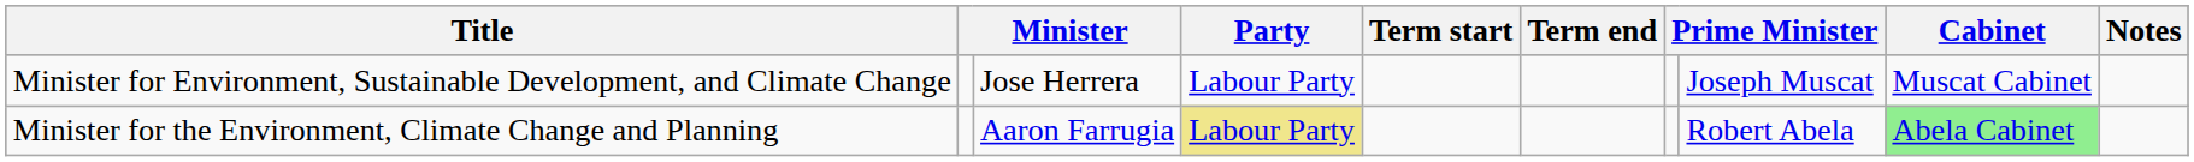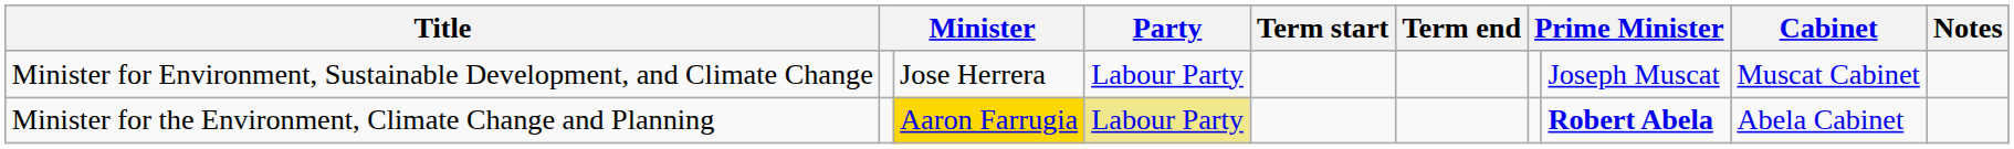Minister for the Environment, Climate Change and Planning | column 3: no background -> gold background
Minister for the Environment, Climate Change and Planning | column 8: normal -> bold
Minister for the Environment, Climate Change and Planning | Cabinet: lightgreen background -> no background
